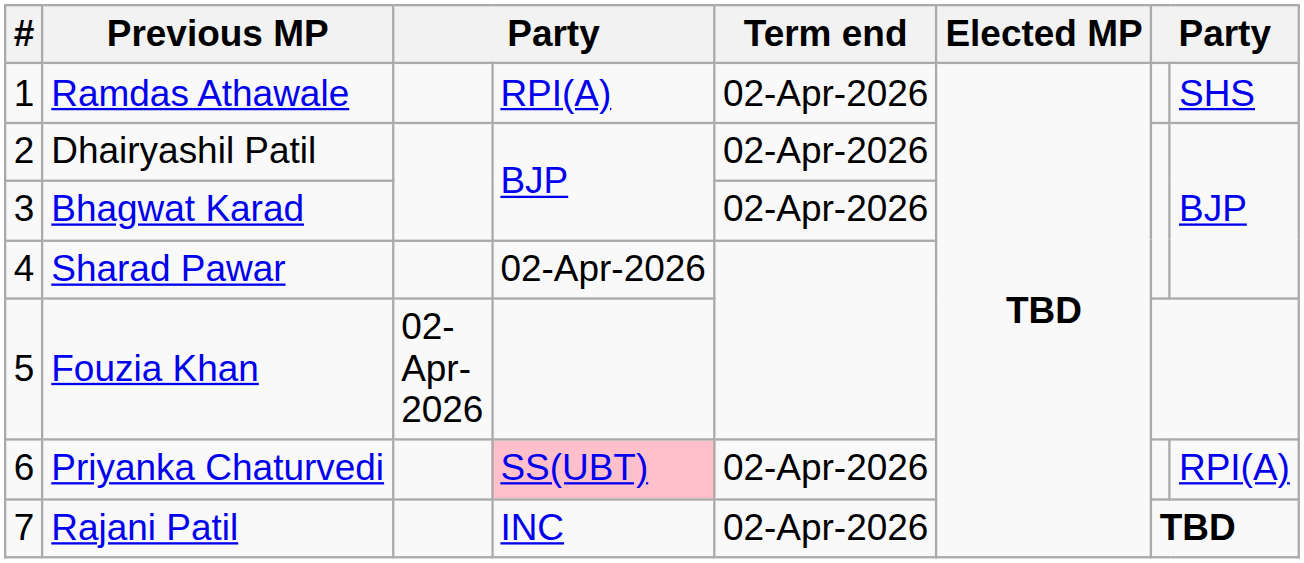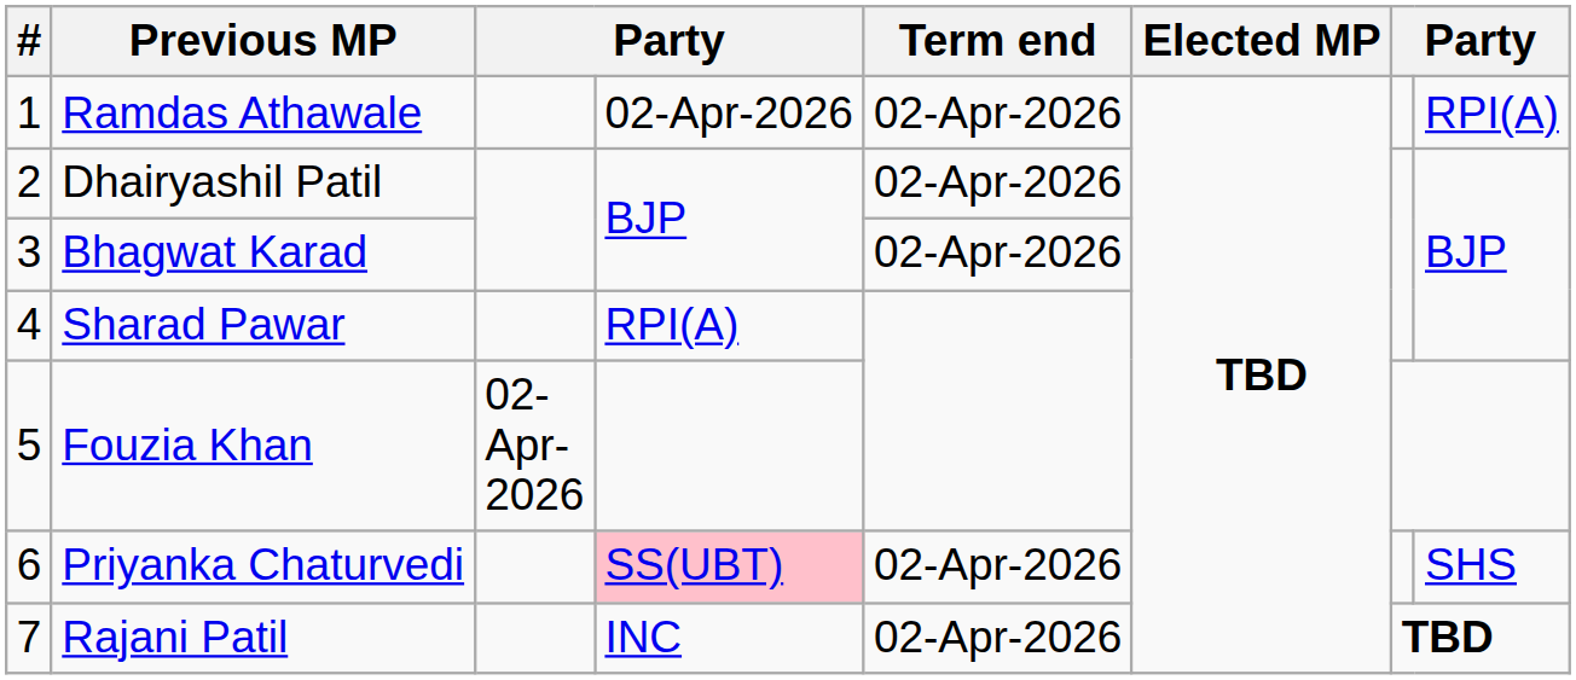Ramdas Athawale | column 4: RPI(A) -> 02-Apr-2026
Ramdas Athawale | column 8: SHS -> RPI(A)
Sharad Pawar | column 4: 02-Apr-2026 -> RPI(A)
Priyanka Chaturvedi | column 8: RPI(A) -> SHS
